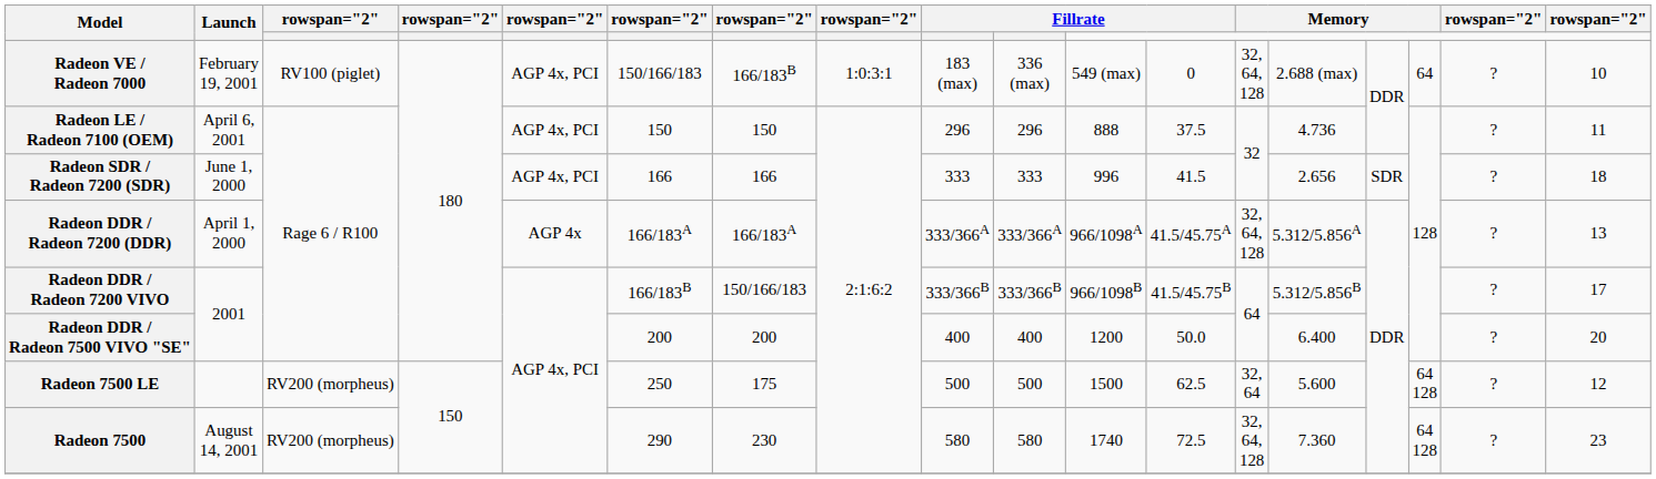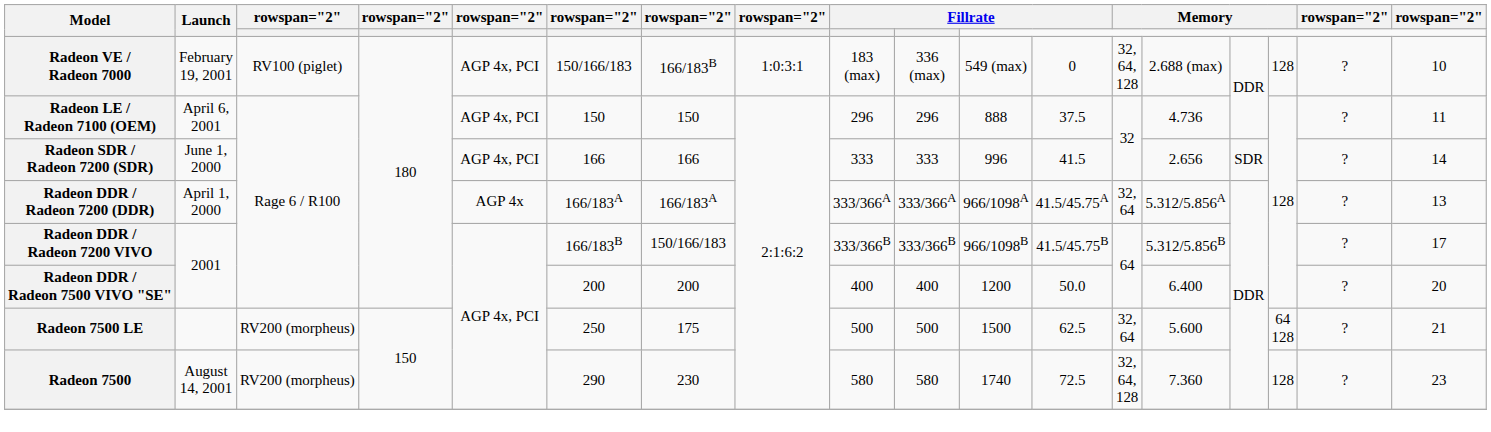Radeon VE / Radeon 7000 | column 16: 64 -> 128
Radeon SDR / Radeon 7200 (SDR) | column 18: 18 -> 14
Radeon DDR / Radeon 7200 (DDR) | column 13: 32, 64, 128 -> 32, 64
Radeon 7500 LE | column 18: 12 -> 21
Radeon 7500 | column 16: 64 128 -> 128
